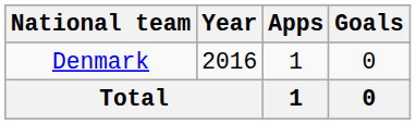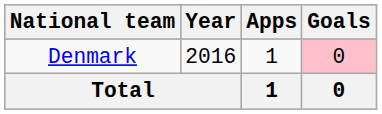Denmark | Goals: no background -> pink background
